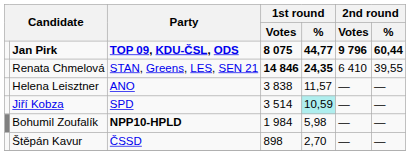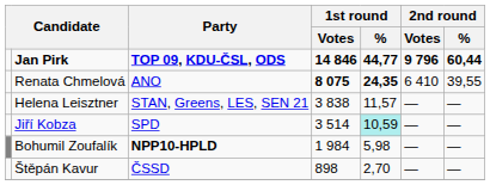Jan Pirk | 1st round / Votes: 8 075 -> 14 846
Renata Chmelová | Party: STAN, Greens, LES, SEN 21 -> ANO
Renata Chmelová | 1st round / Votes: 14 846 -> 8 075
Helena Leisztner | Party: ANO -> STAN, Greens, LES, SEN 21
